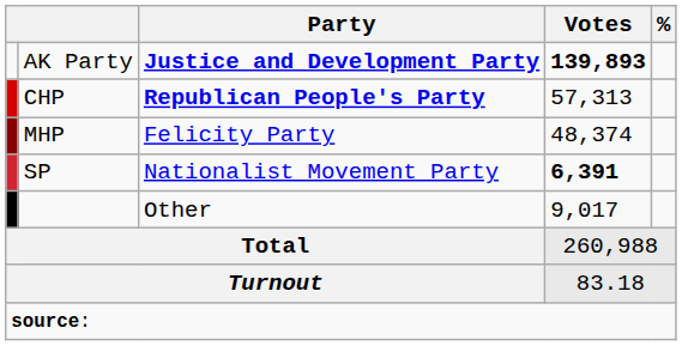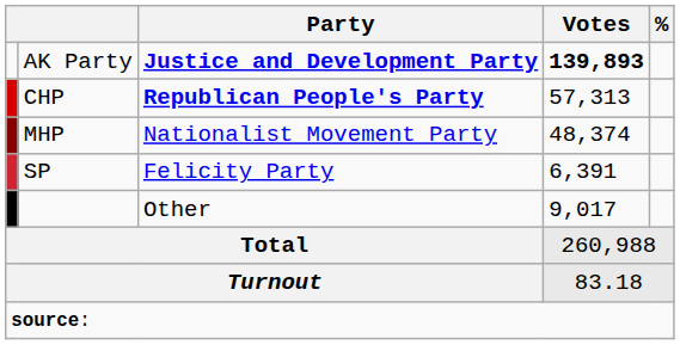MHP | Party: Felicity Party -> Nationalist Movement Party
SP | Party: Nationalist Movement Party -> Felicity Party
SP | Votes: bold -> normal
